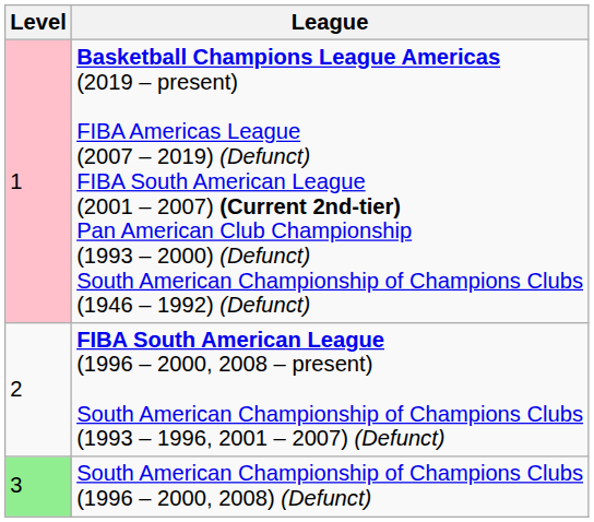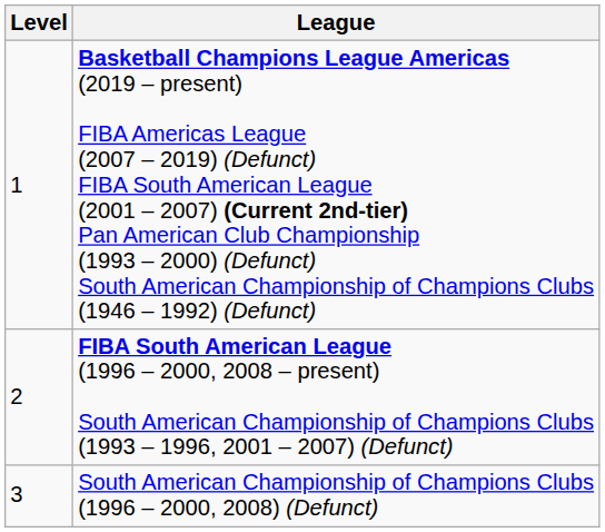row 2 | Level: pink background -> no background
row 4 | Level: lightgreen background -> no background
